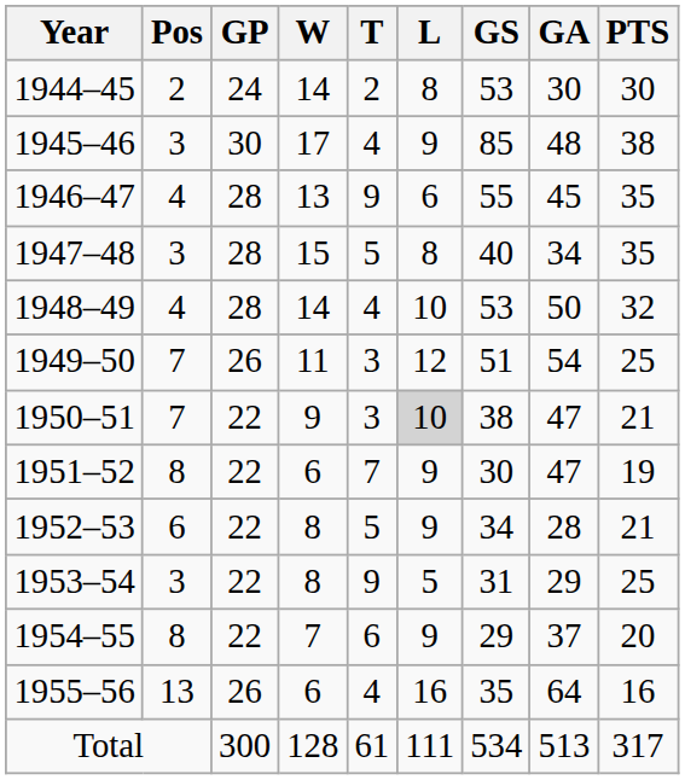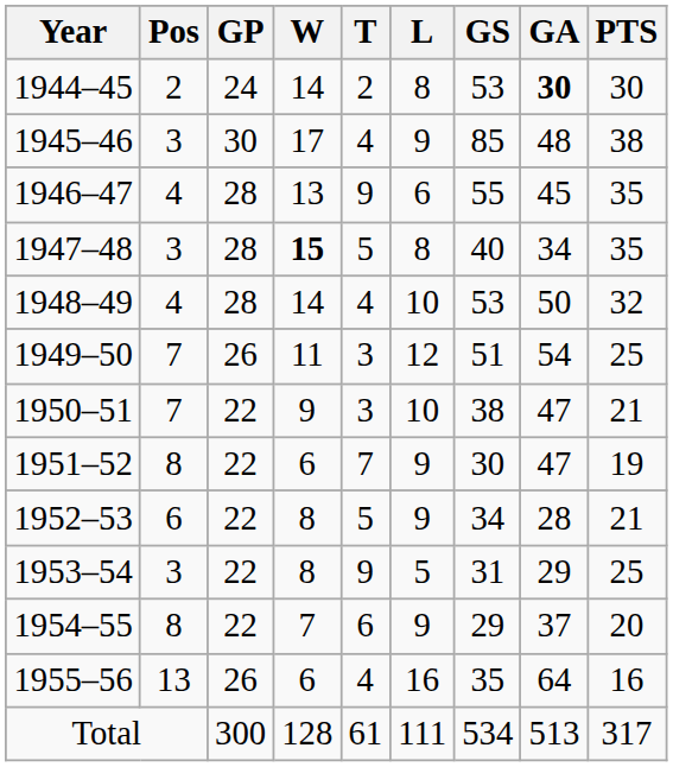1944–45 | GA: normal -> bold
1947–48 | W: normal -> bold
1950–51 | L: lightgrey background -> no background
